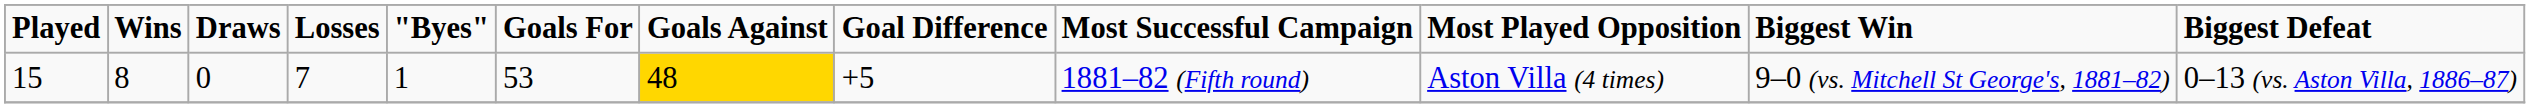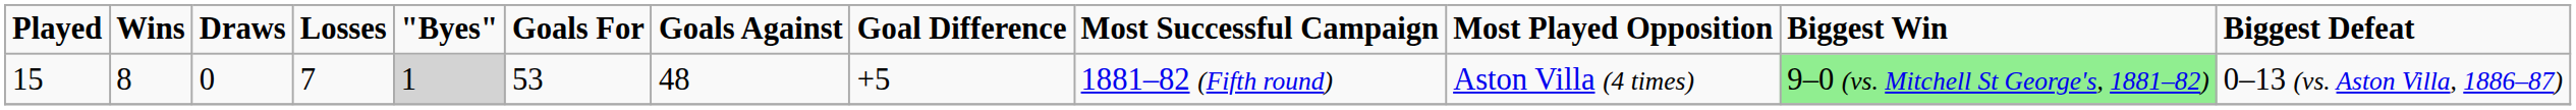15 | "Byes": no background -> lightgrey background
15 | Goals Against: gold background -> no background
15 | Biggest Win: no background -> lightgreen background
